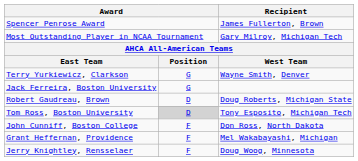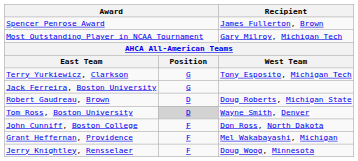Terry Yurkiewicz, Clarkson | Recipient: Wayne Smith, Denver -> Tony Esposito, Michigan Tech
Tom Ross, Boston University | Recipient: Tony Esposito, Michigan Tech -> Wayne Smith, Denver
